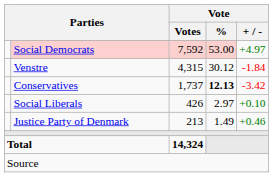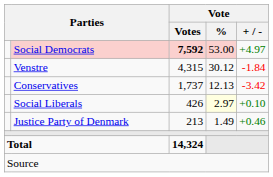Social Democrats | Vote / Votes: normal -> bold
Conservatives | Vote / %: bold -> normal
Social Liberals | Vote / %: no background -> lightyellow background
